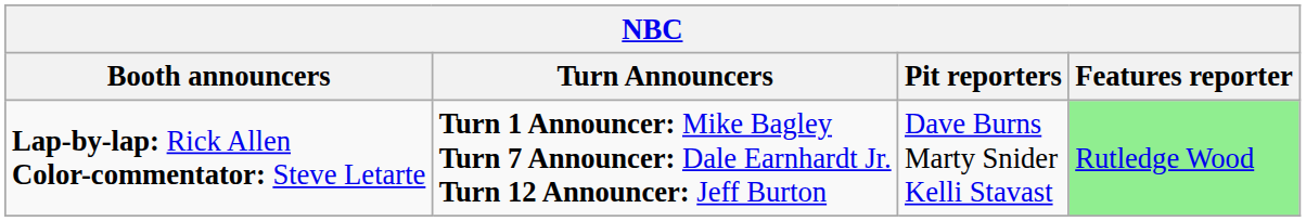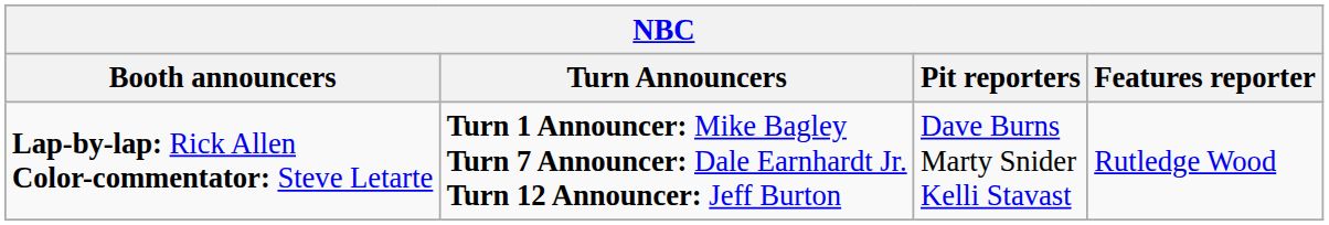Lap-by-lap: Rick Allen Color-commentator: Steve Letarte | Features reporter: lightgreen background -> no background
